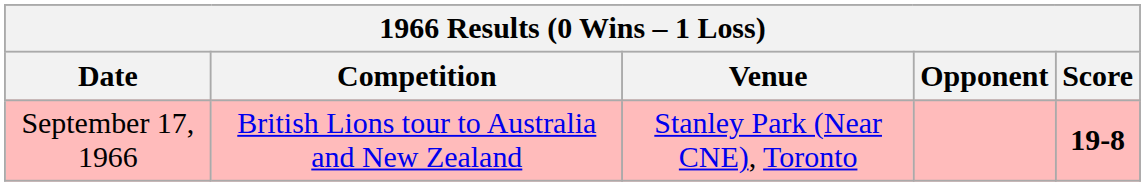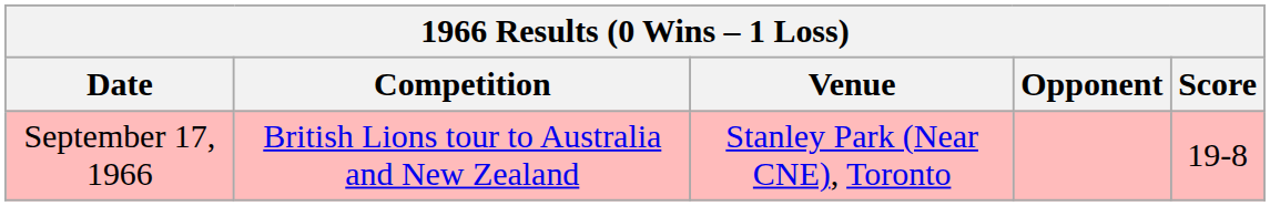September 17, 1966 | Score: bold -> normal
